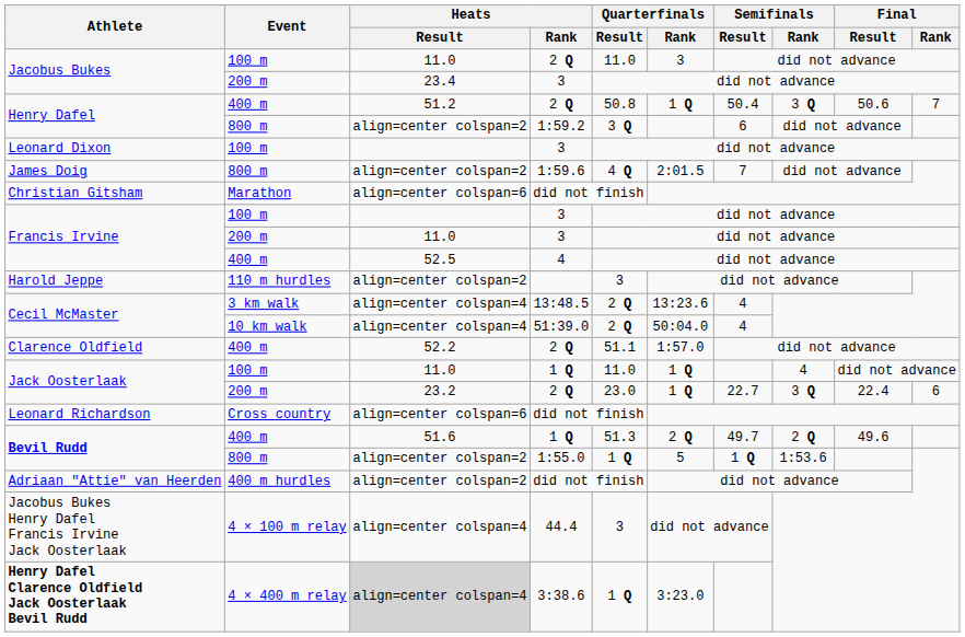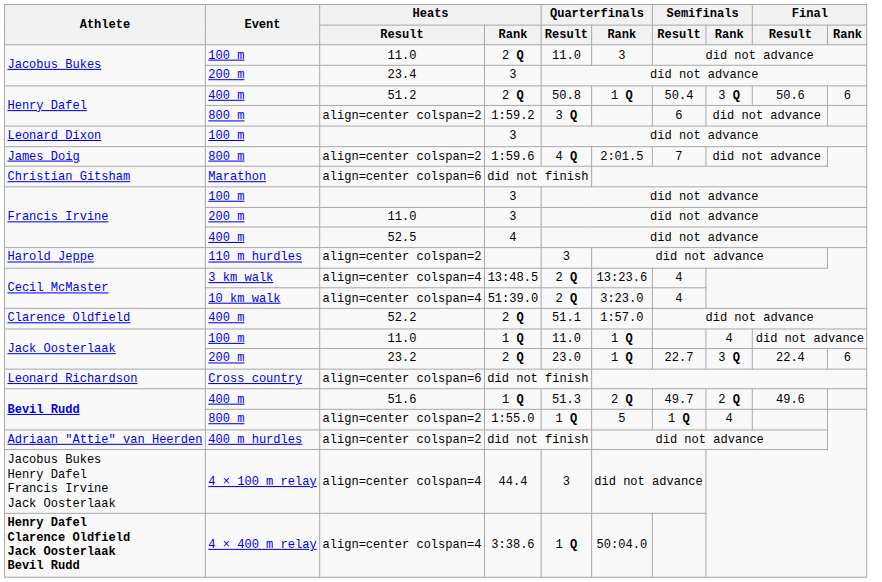Henry Dafel / 400 m | Final / Rank: 7 -> 6
Cecil McMaster / 10 km walk | Quarterfinals / Rank: 50:04.0 -> 3:23.0
Bevil Rudd / 800 m | Semifinals / Rank: 1:53.6 -> 4
Henry Dafel Clarence Oldfield Jack Oosterlaak Bevil Rudd | Heats / Result: lightgrey background -> no background
Henry Dafel Clarence Oldfield Jack Oosterlaak Bevil Rudd | Quarterfinals / Rank: 3:23.0 -> 50:04.0
